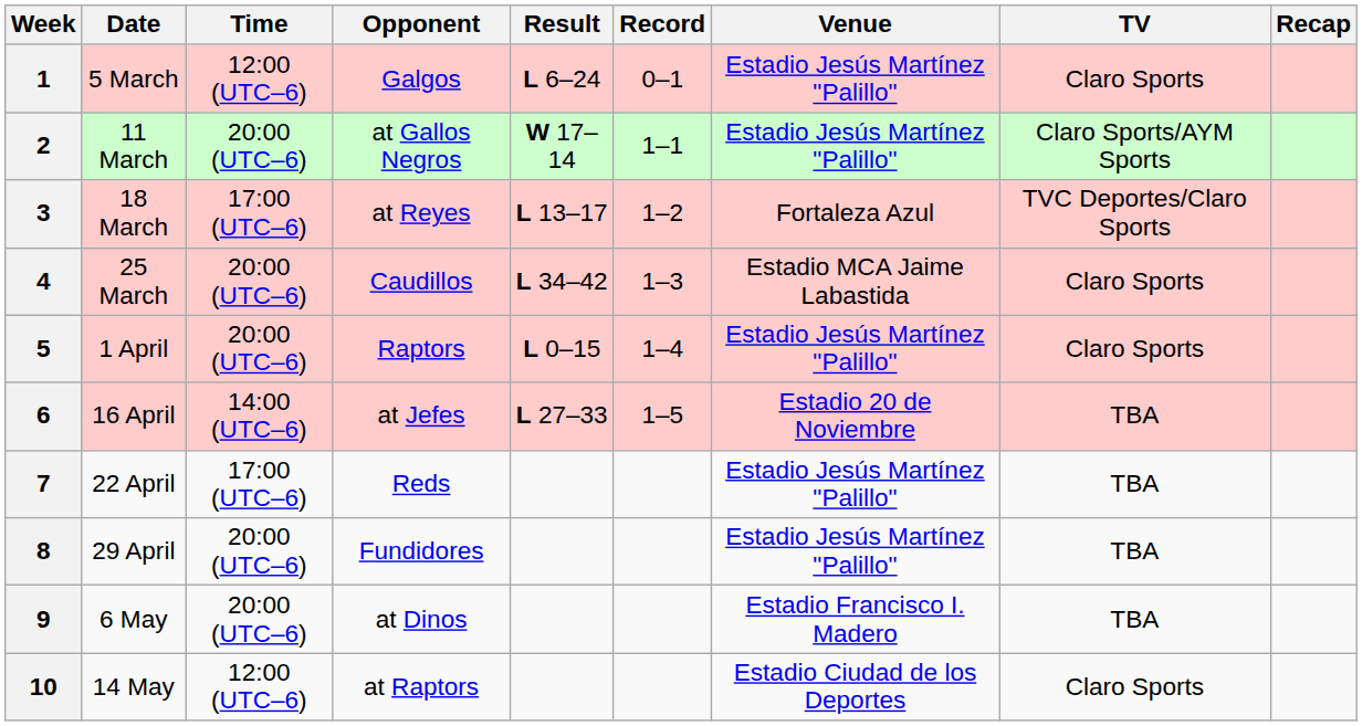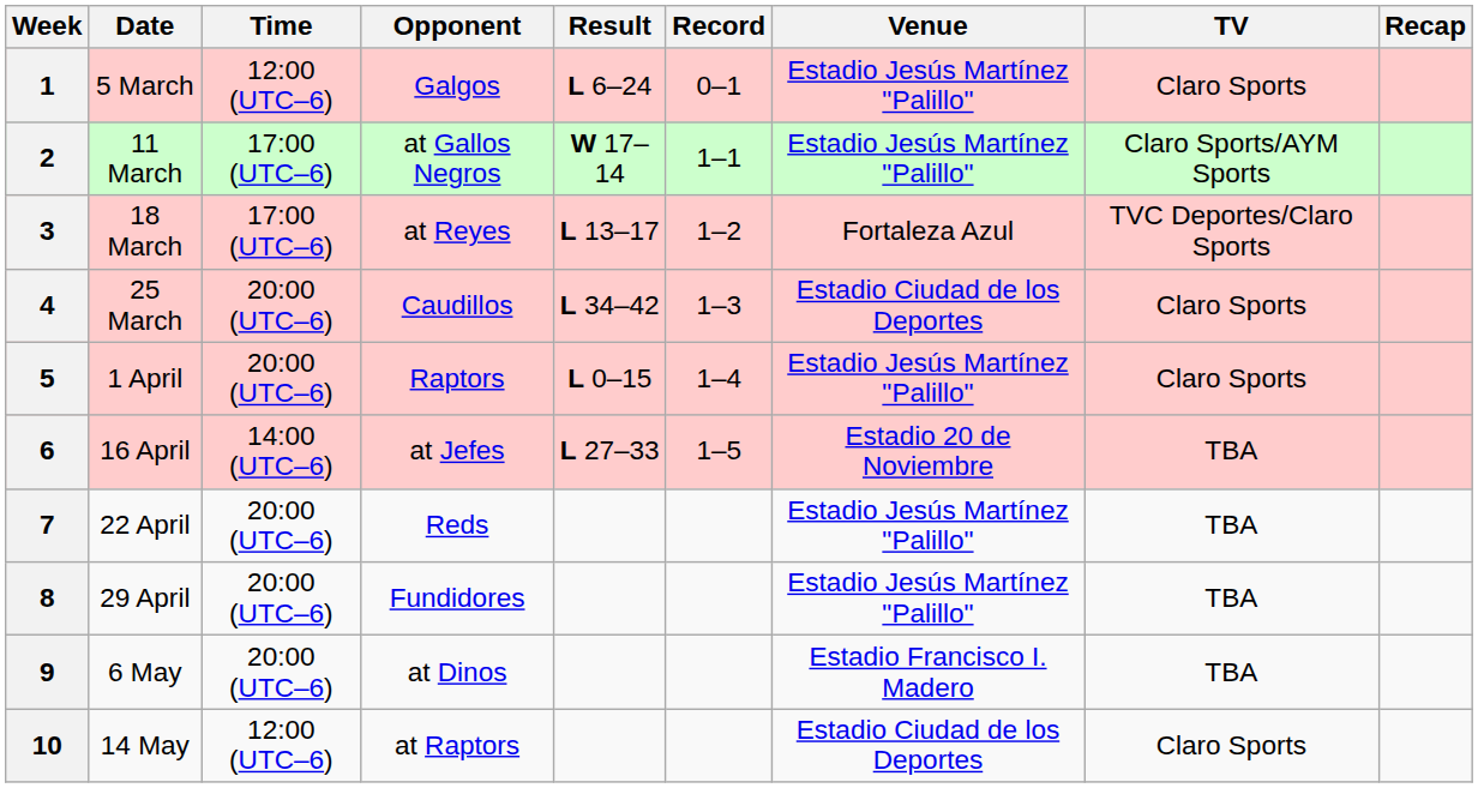2 | Time: 20:00 (UTC–6) -> 17:00 (UTC–6)
4 | Venue: Estadio MCA Jaime Labastida -> Estadio Ciudad de los Deportes
7 | Time: 17:00 (UTC–6) -> 20:00 (UTC–6)
